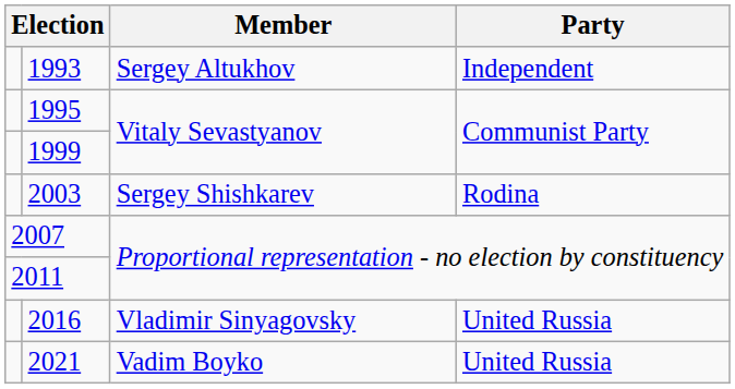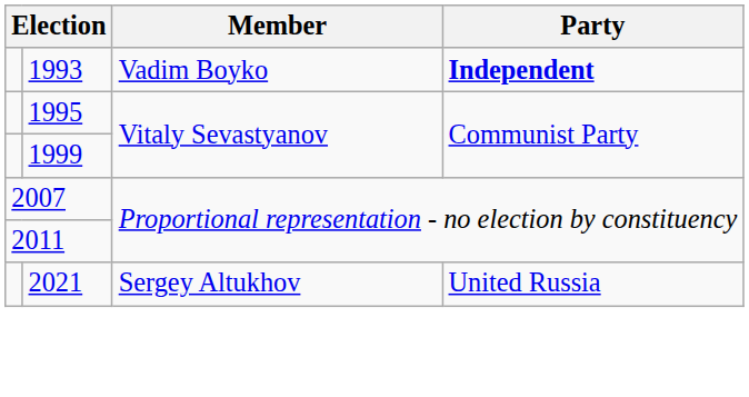1993 | Member: Sergey Altukhov -> Vadim Boyko
1993 | Party: normal -> bold
- row: 2003 | Sergey Shishkarev | Rodina
- row: 2016 | Vladimir Sinyagovsky | United Russia
2021 | Member: Vadim Boyko -> Sergey Altukhov
